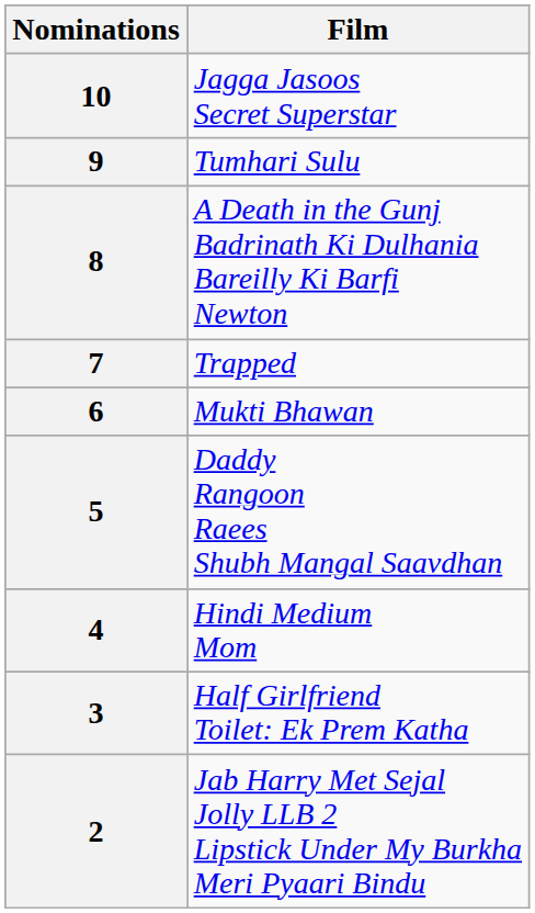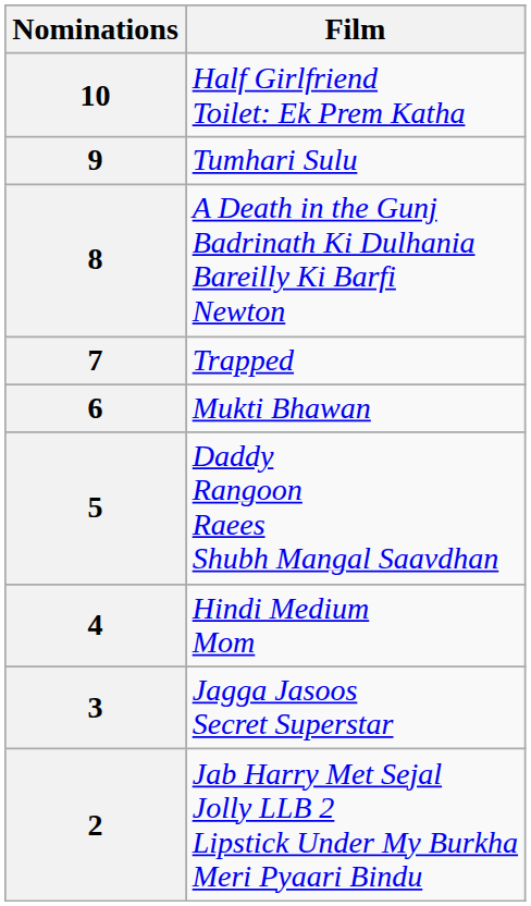10 | Film: Jagga Jasoos Secret Superstar -> Half Girlfriend Toilet: Ek Prem Katha
3 | Film: Half Girlfriend Toilet: Ek Prem Katha -> Jagga Jasoos Secret Superstar
